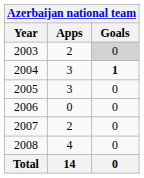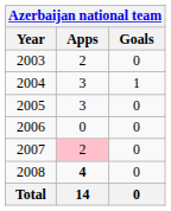2003 | Goals: lightgrey background -> no background
2004 | Goals: bold -> normal
2007 | Apps: no background -> pink background
2008 | Apps: normal -> bold
